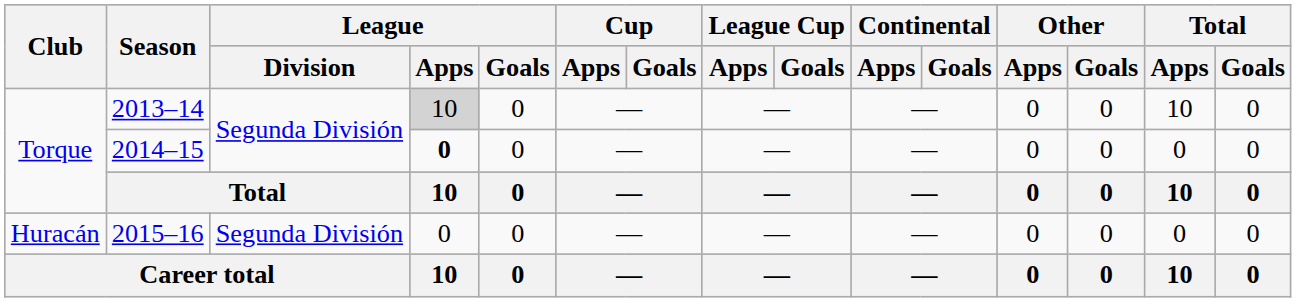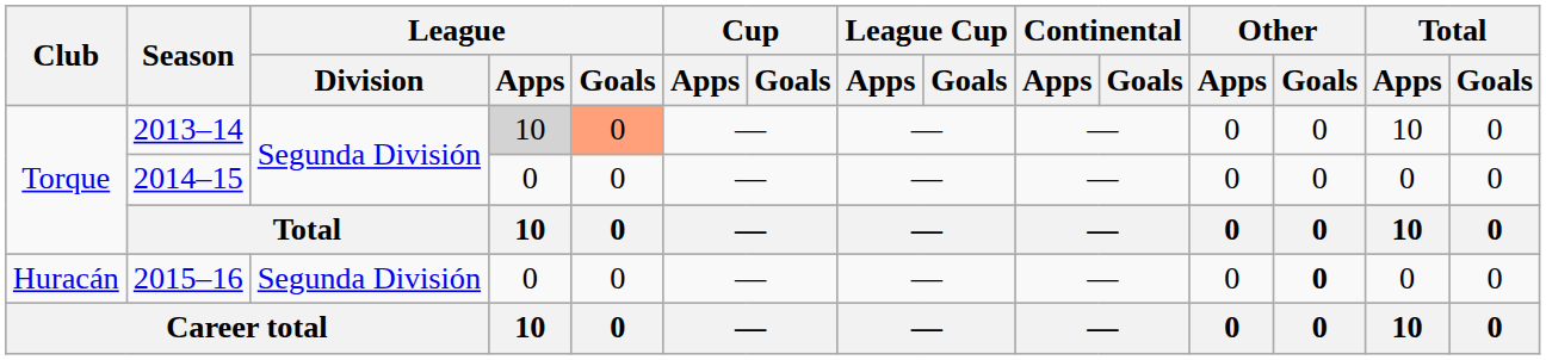2013–14 | League / Goals: no background -> lightsalmon background
2014–15 | League / Apps: bold -> normal
2015–16 | Other / Goals: normal -> bold
